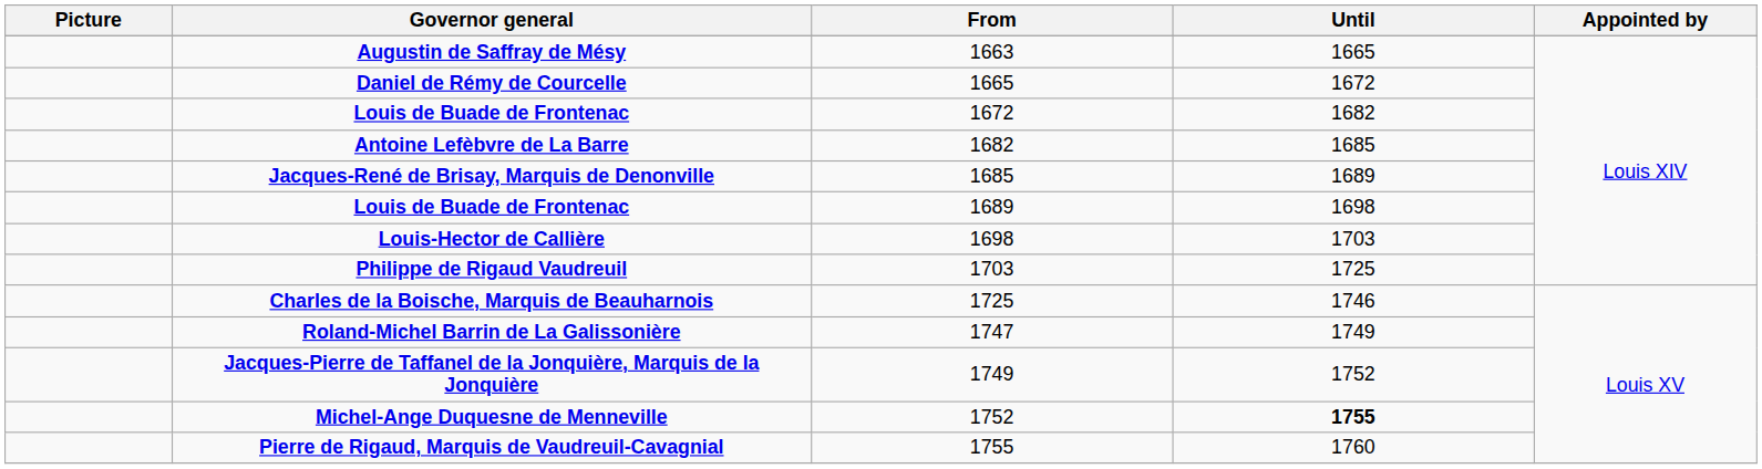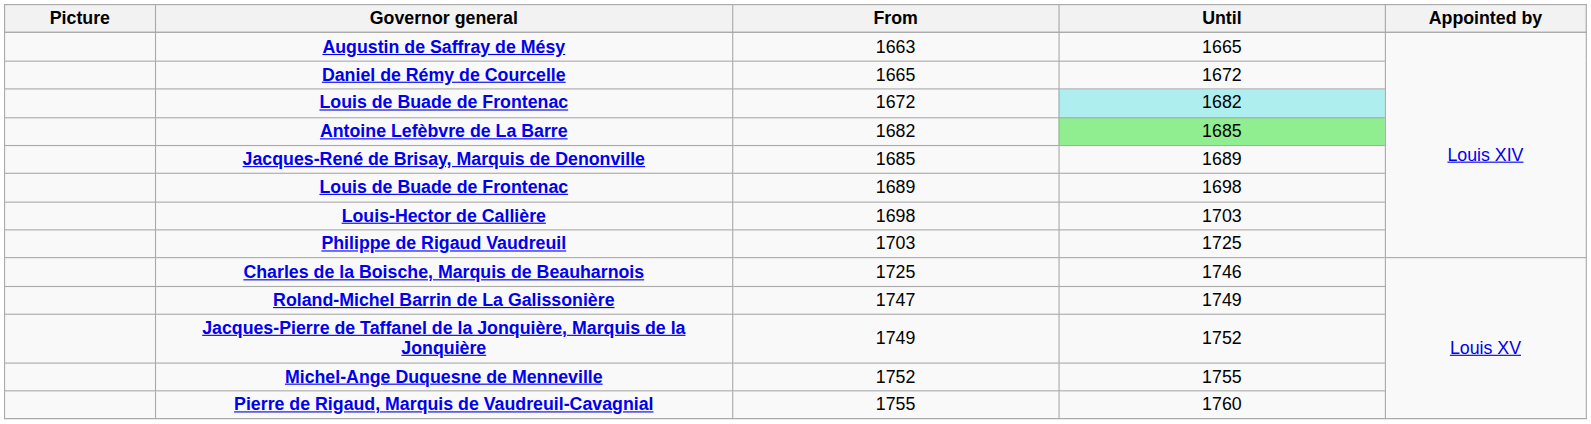Louis de Buade de Frontenac / 1672 | Until: no background -> paleturquoise background
Antoine Lefèbvre de La Barre | Until: no background -> lightgreen background
Michel-Ange Duquesne de Menneville | Until: bold -> normal
